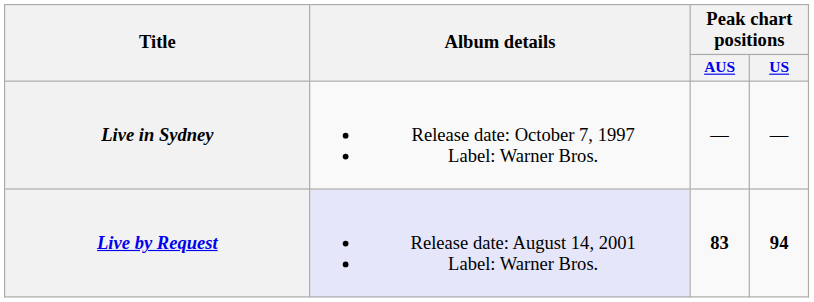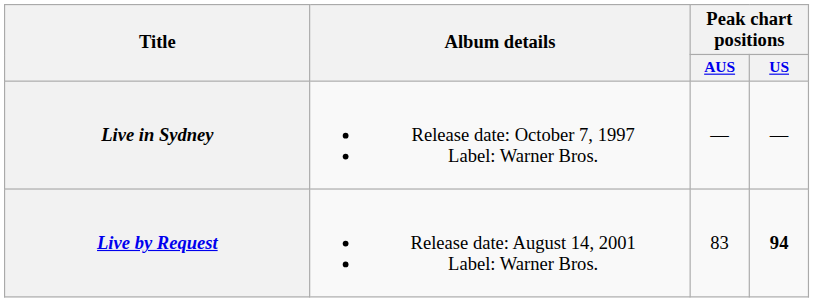Live by Request | Album details: lavender background -> no background
Live by Request | Peak chart positions / AUS: bold -> normal
